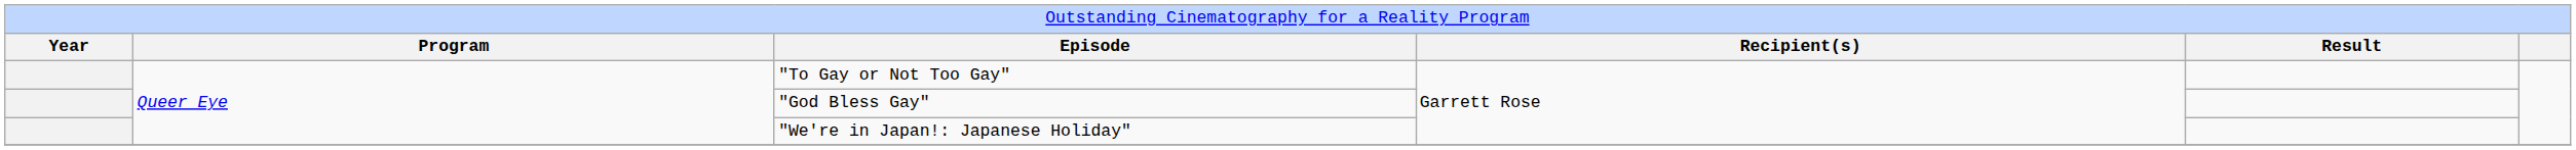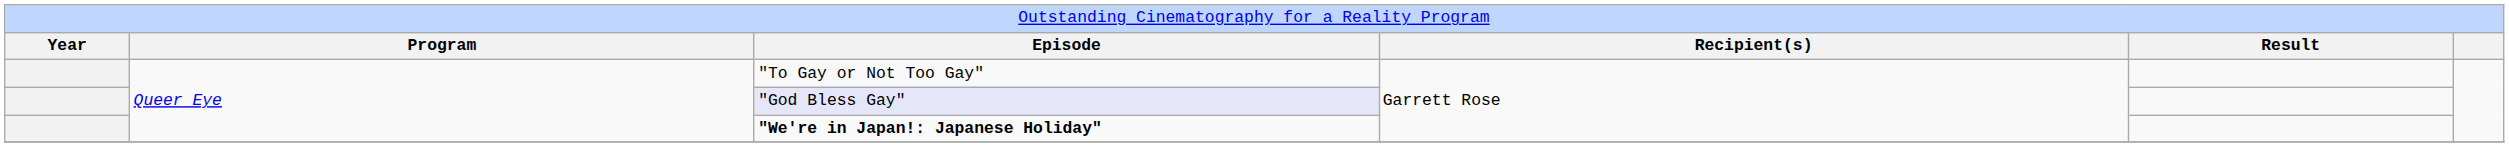"God Bless Gay" | column 3: no background -> lavender background
"We're in Japan!: Japanese Holiday" | column 3: normal -> bold
